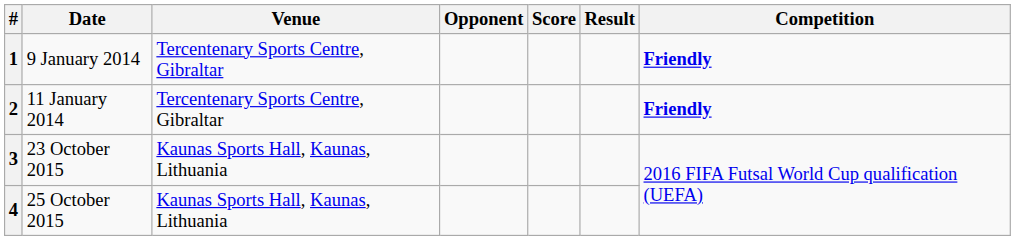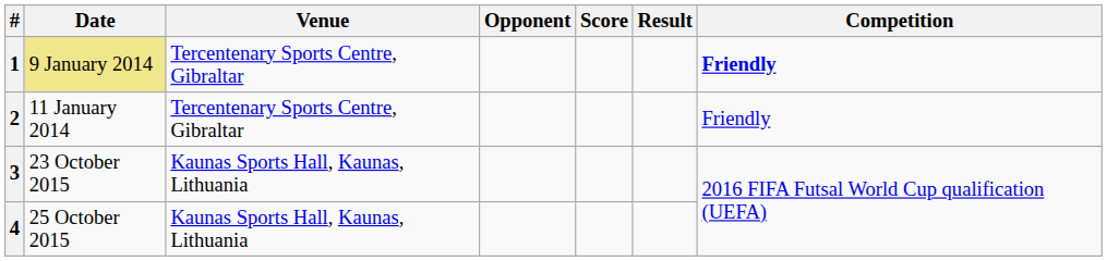1 | Date: no background -> khaki background
2 | Competition: bold -> normal
